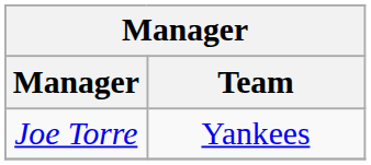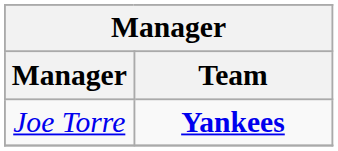Joe Torre | Team: normal -> bold
